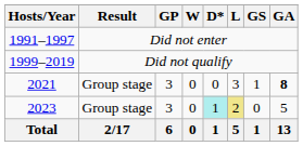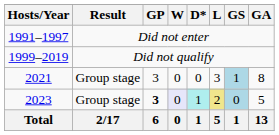2021 | GS: no background -> lightblue background
2021 | GA: bold -> normal
2023 | GP: normal -> bold
2023 | W: no background -> lavender background
2023 | GS: no background -> lightblue background
